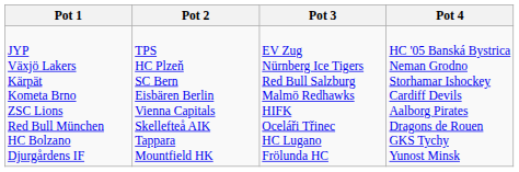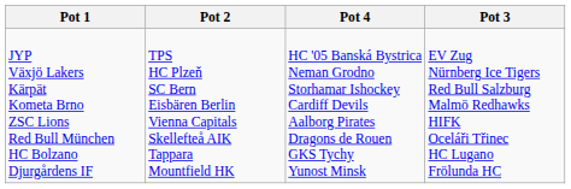columns swapped: Pot 3 <-> Pot 4
